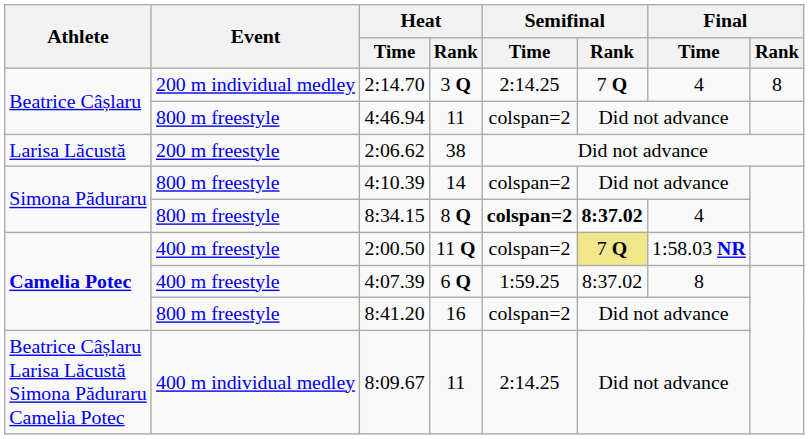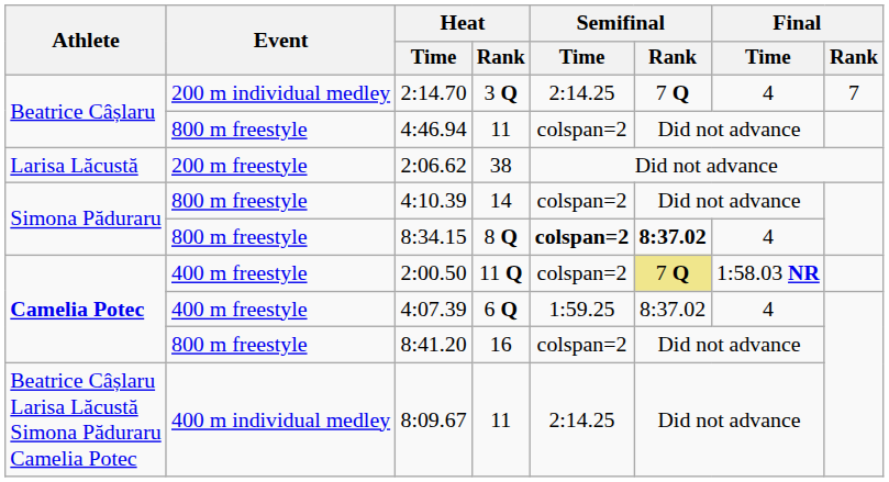2:14.70 | Final / Rank: 8 -> 7
4:07.39 | Final / Time: 8 -> 4
